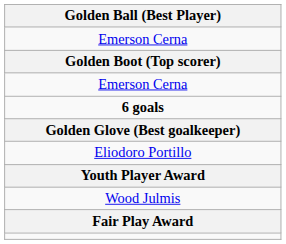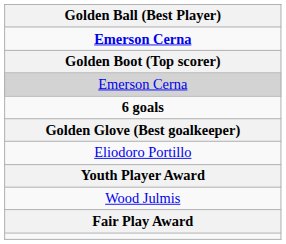row 2 | column 1: normal -> bold
row 4 | column 1: no background -> lightgrey background
